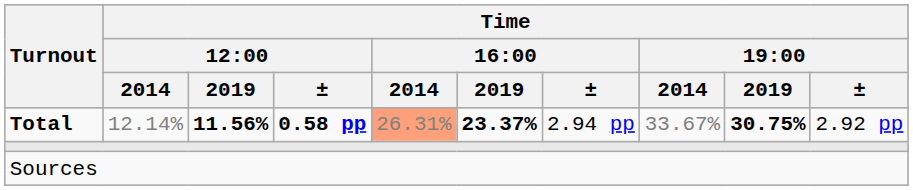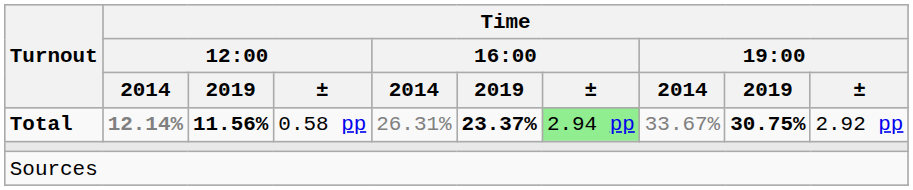Total | Time / 12:00 / 2014: normal -> bold
Total | Time / 12:00 / ±: bold -> normal
Total | Time / 16:00 / 2014: lightsalmon background -> no background
Total | Time / 16:00 / ±: no background -> lightgreen background
